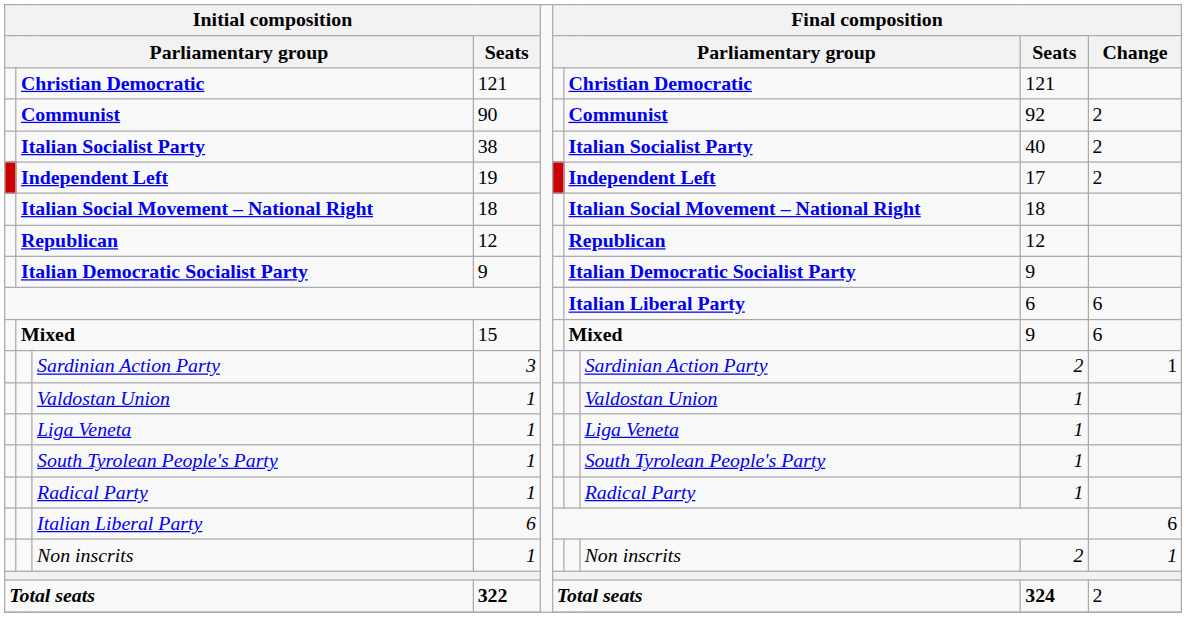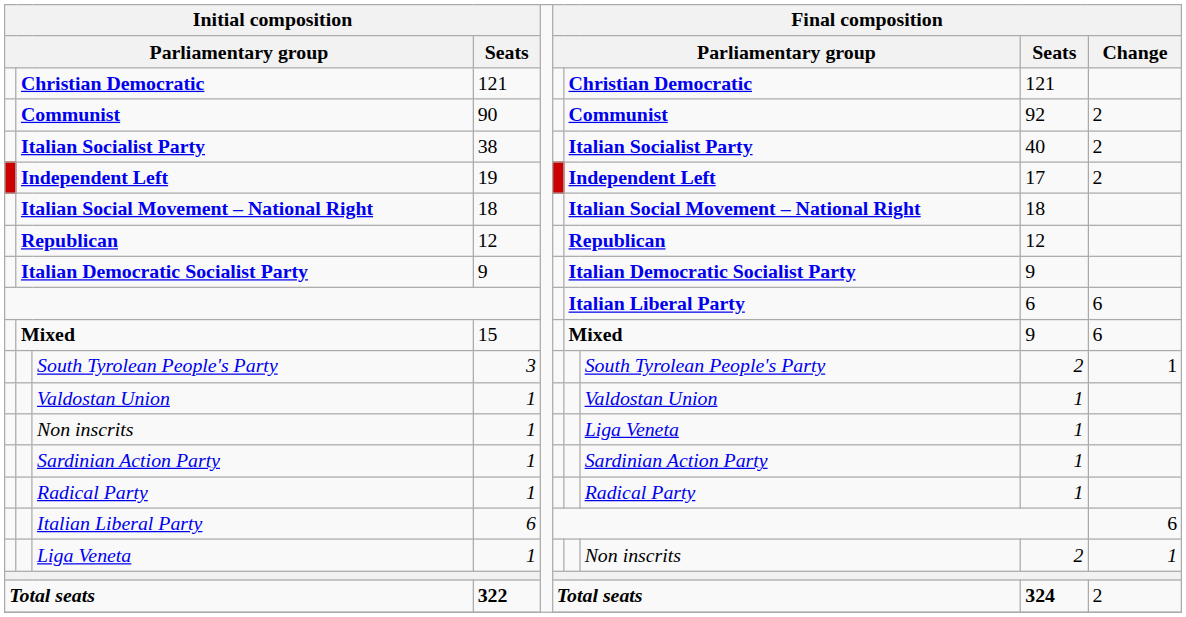row 12 | column 3: Sardinian Action Party -> South Tyrolean People's Party
row 12 | column 8: Sardinian Action Party -> South Tyrolean People's Party
row 14 | column 3: Liga Veneta -> Non inscrits
row 15 | column 3: South Tyrolean People's Party -> Sardinian Action Party
row 15 | column 8: South Tyrolean People's Party -> Sardinian Action Party
row 18 | column 3: Non inscrits -> Liga Veneta
